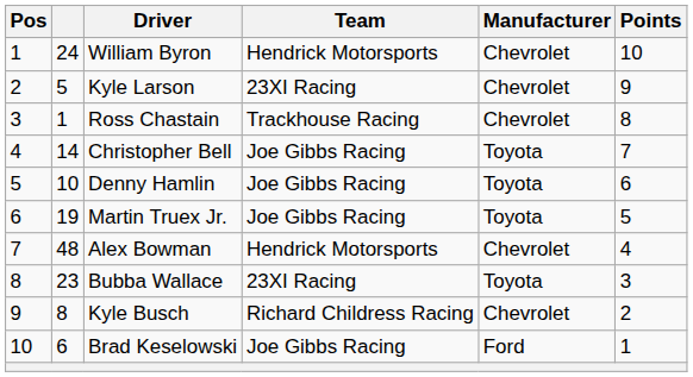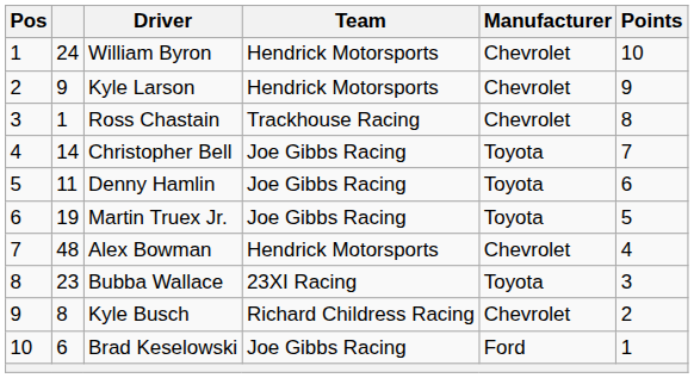Kyle Larson | column 2: 5 -> 9
Kyle Larson | Team: 23XI Racing -> Hendrick Motorsports
Denny Hamlin | column 2: 10 -> 11
